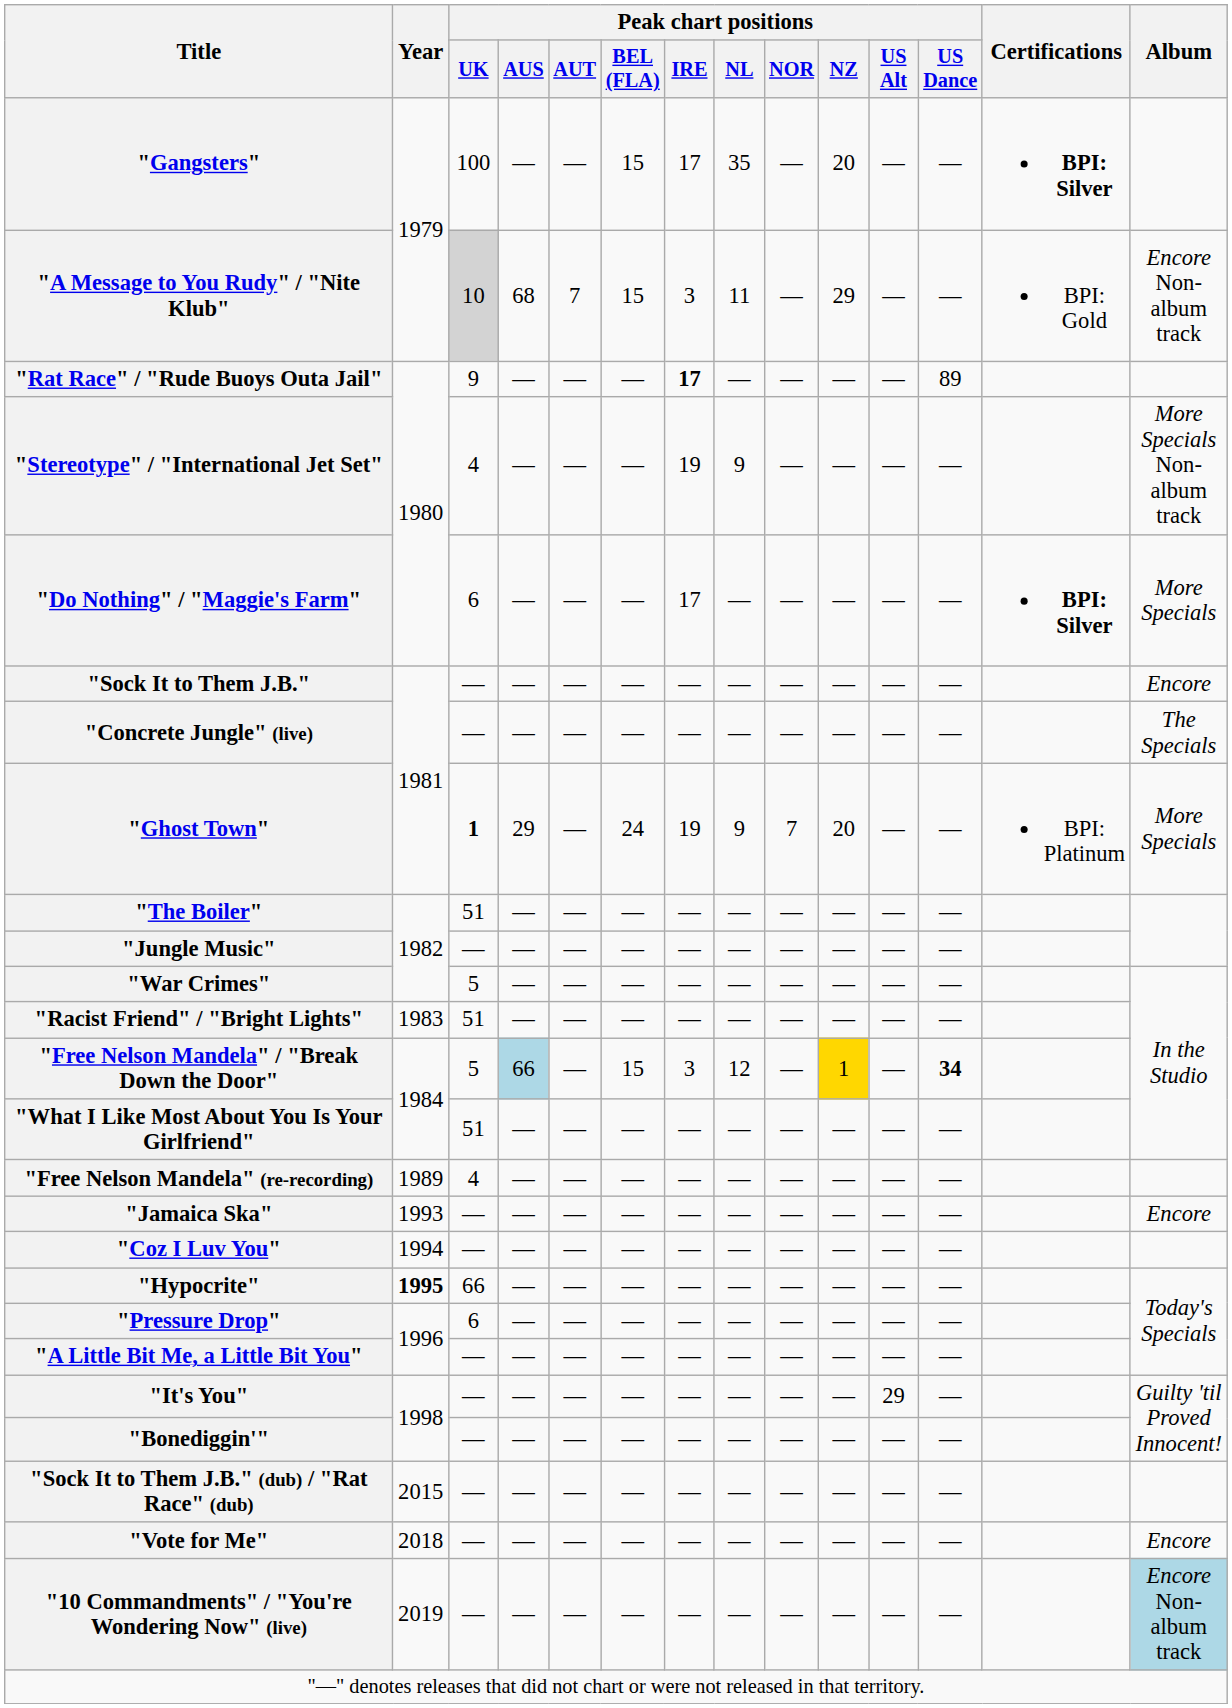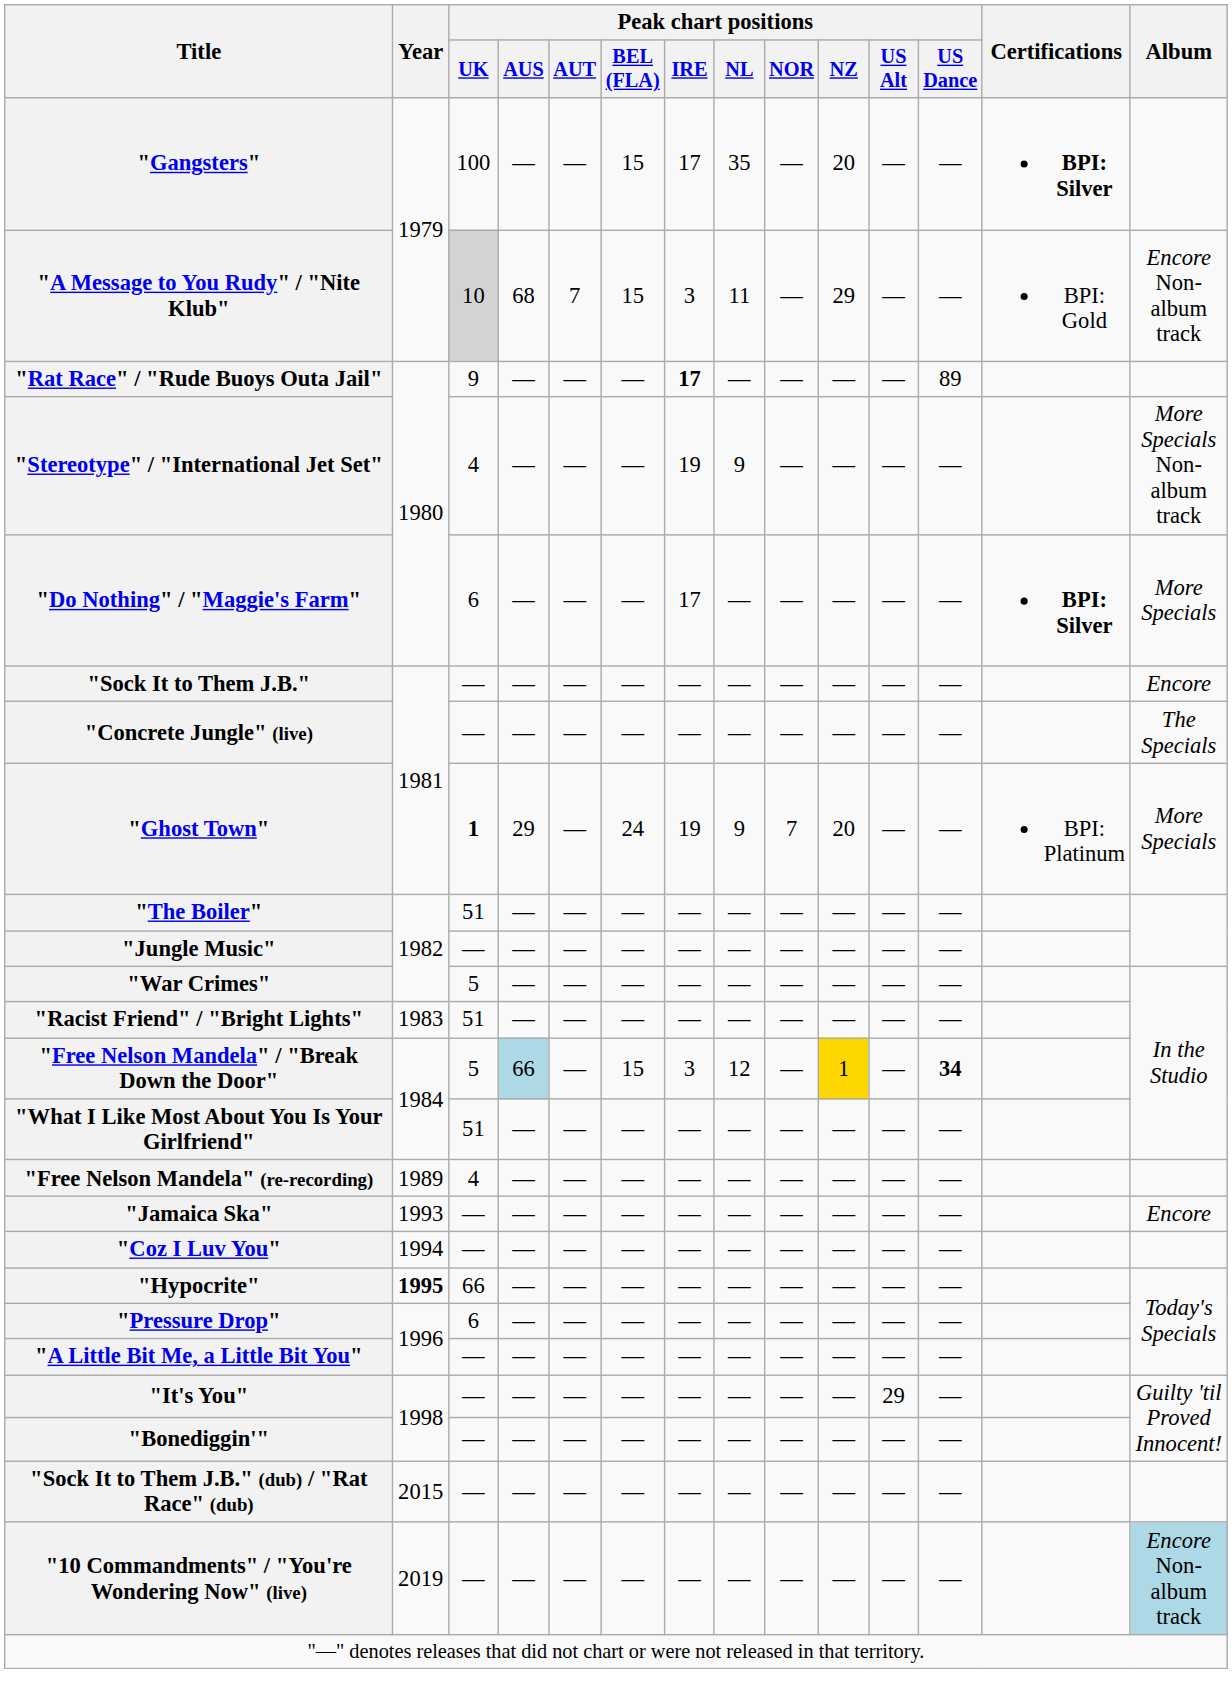- row: "Vote for Me" | 2018 | — | — | — | — | — | — | — | — | — | — | Encore
